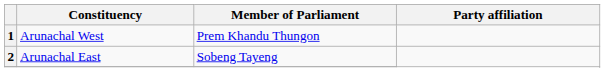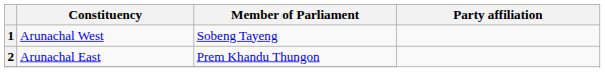1 | Member of Parliament: Prem Khandu Thungon -> Sobeng Tayeng
2 | Member of Parliament: Sobeng Tayeng -> Prem Khandu Thungon
